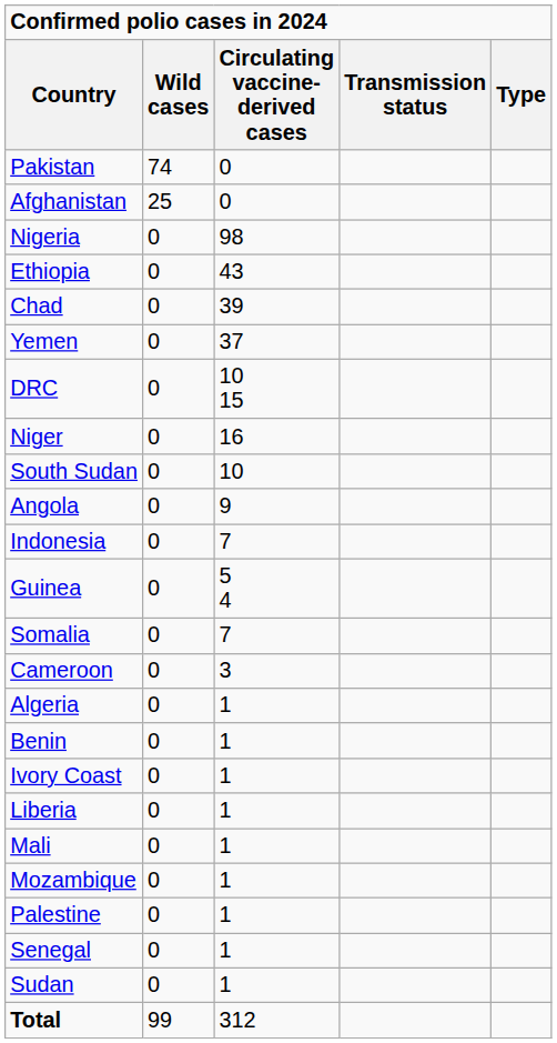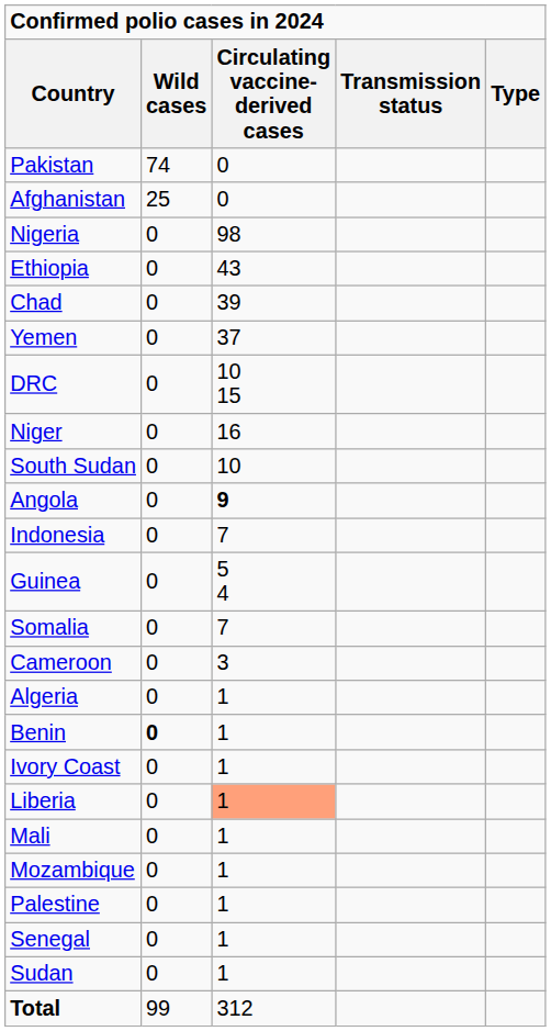Angola | column 3: normal -> bold
Benin | column 2: normal -> bold
Liberia | column 3: no background -> lightsalmon background
